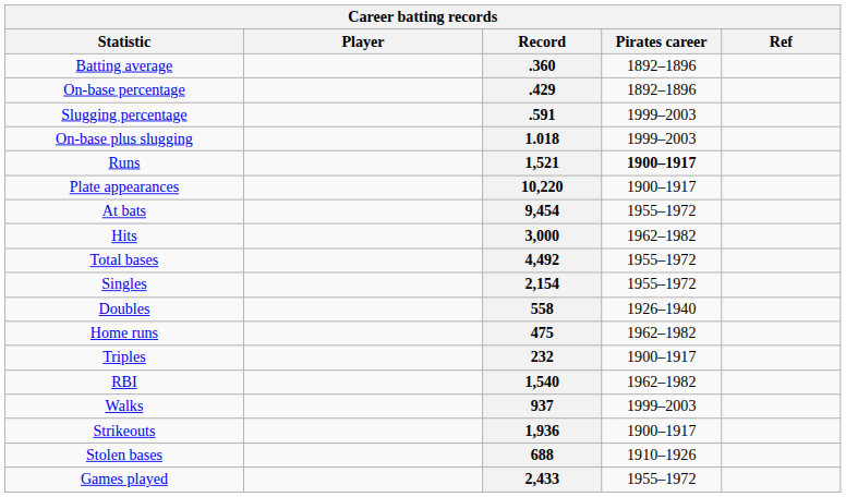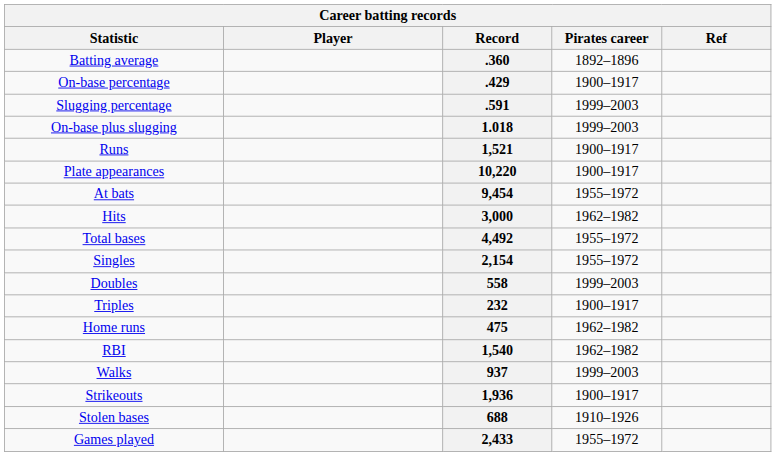.429 | Pirates career: 1892–1896 -> 1900–1917
1,521 | Pirates career: bold -> normal
558 | Pirates career: 1926–1940 -> 1999–2003
rows swapped: 232 <-> 475
